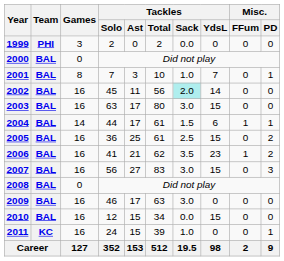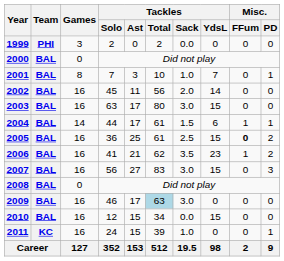2002 | Tackles / Sack: paleturquoise background -> no background
2005 | Misc. / FFum: normal -> bold
2009 | Tackles / Total: no background -> lightblue background
